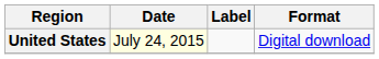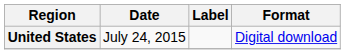United States | Date: lightyellow background -> no background
